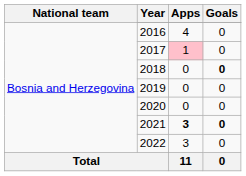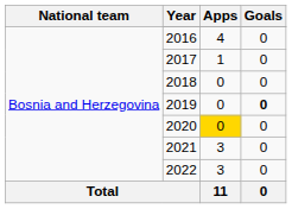2017 | Apps: pink background -> no background
2018 | Goals: bold -> normal
2019 | Goals: normal -> bold
2020 | Apps: no background -> gold background
2021 | Apps: bold -> normal
2021 | Goals: bold -> normal
